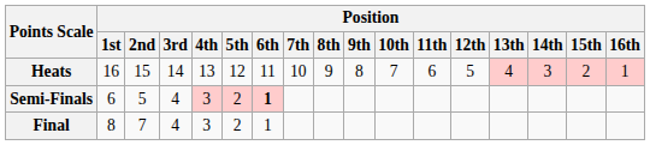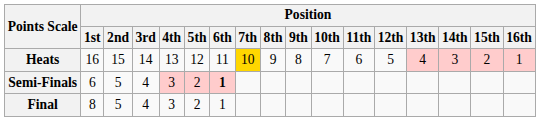Heats | Position / 7th: no background -> gold background
Final | Position / 2nd: 7 -> 5
